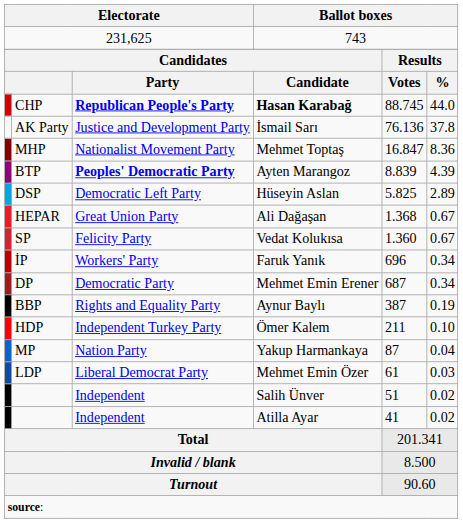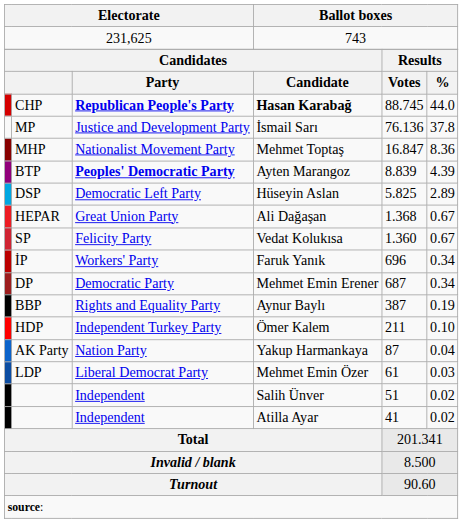İsmail Sarı | column 2: AK Party -> MP
Yakup Harmankaya | column 2: MP -> AK Party
